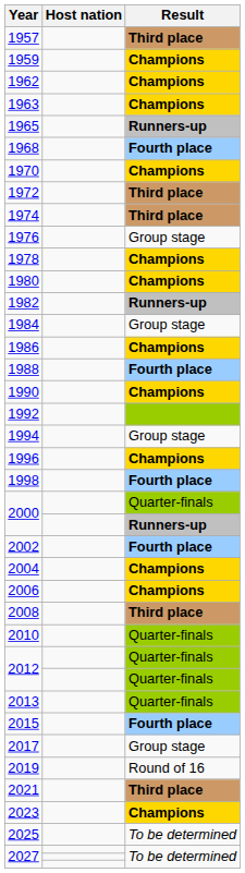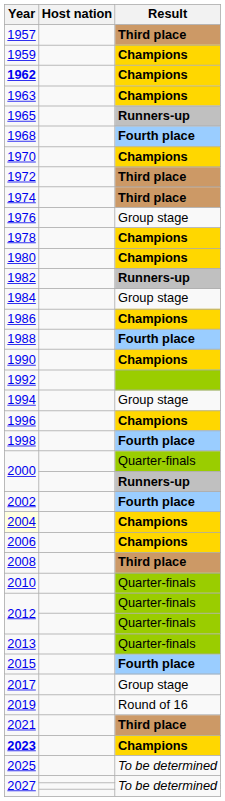1962 | Year: normal -> bold
2004 | Year: no background -> lightyellow background
2023 | Year: normal -> bold
